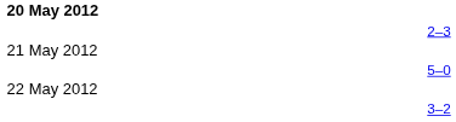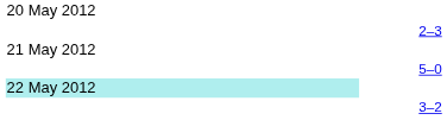20 May 2012 | column 1: bold -> normal
22 May 2012 | column 1: no background -> paleturquoise background
